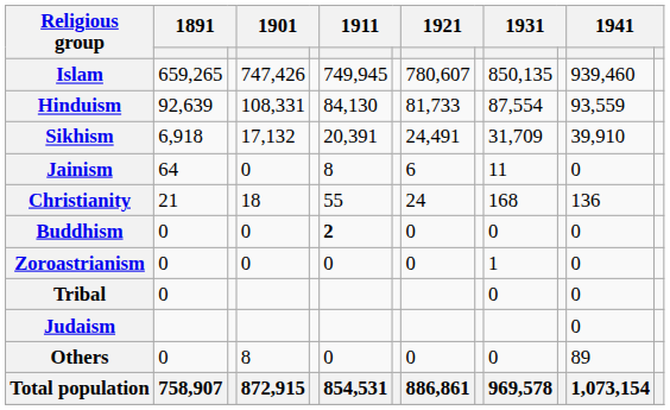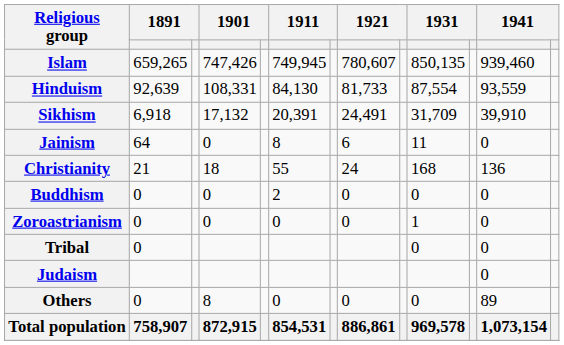Buddhism | column 6: bold -> normal
